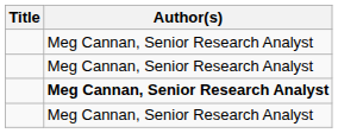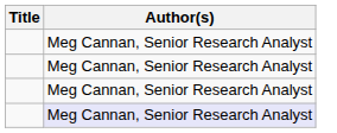row 4 | Author(s): bold -> normal
row 5 | Author(s): no background -> lavender background
